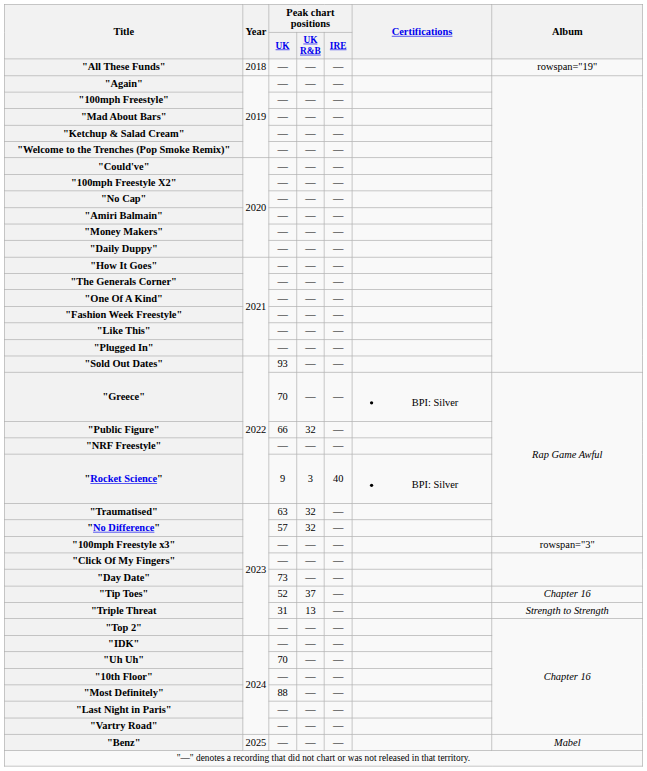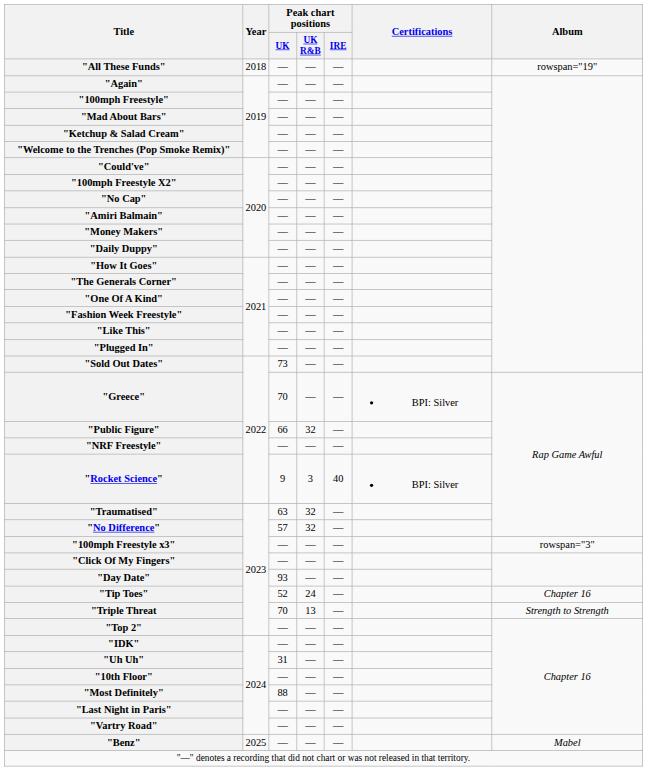"Sold Out Dates" | Peak chart positions / UK: 93 -> 73
"Day Date" | Peak chart positions / UK: 73 -> 93
"Tip Toes" | Peak chart positions / UK R&B: 37 -> 24
"Triple Threat | Peak chart positions / UK: 31 -> 70
"Uh Uh" | Peak chart positions / UK: 70 -> 31
